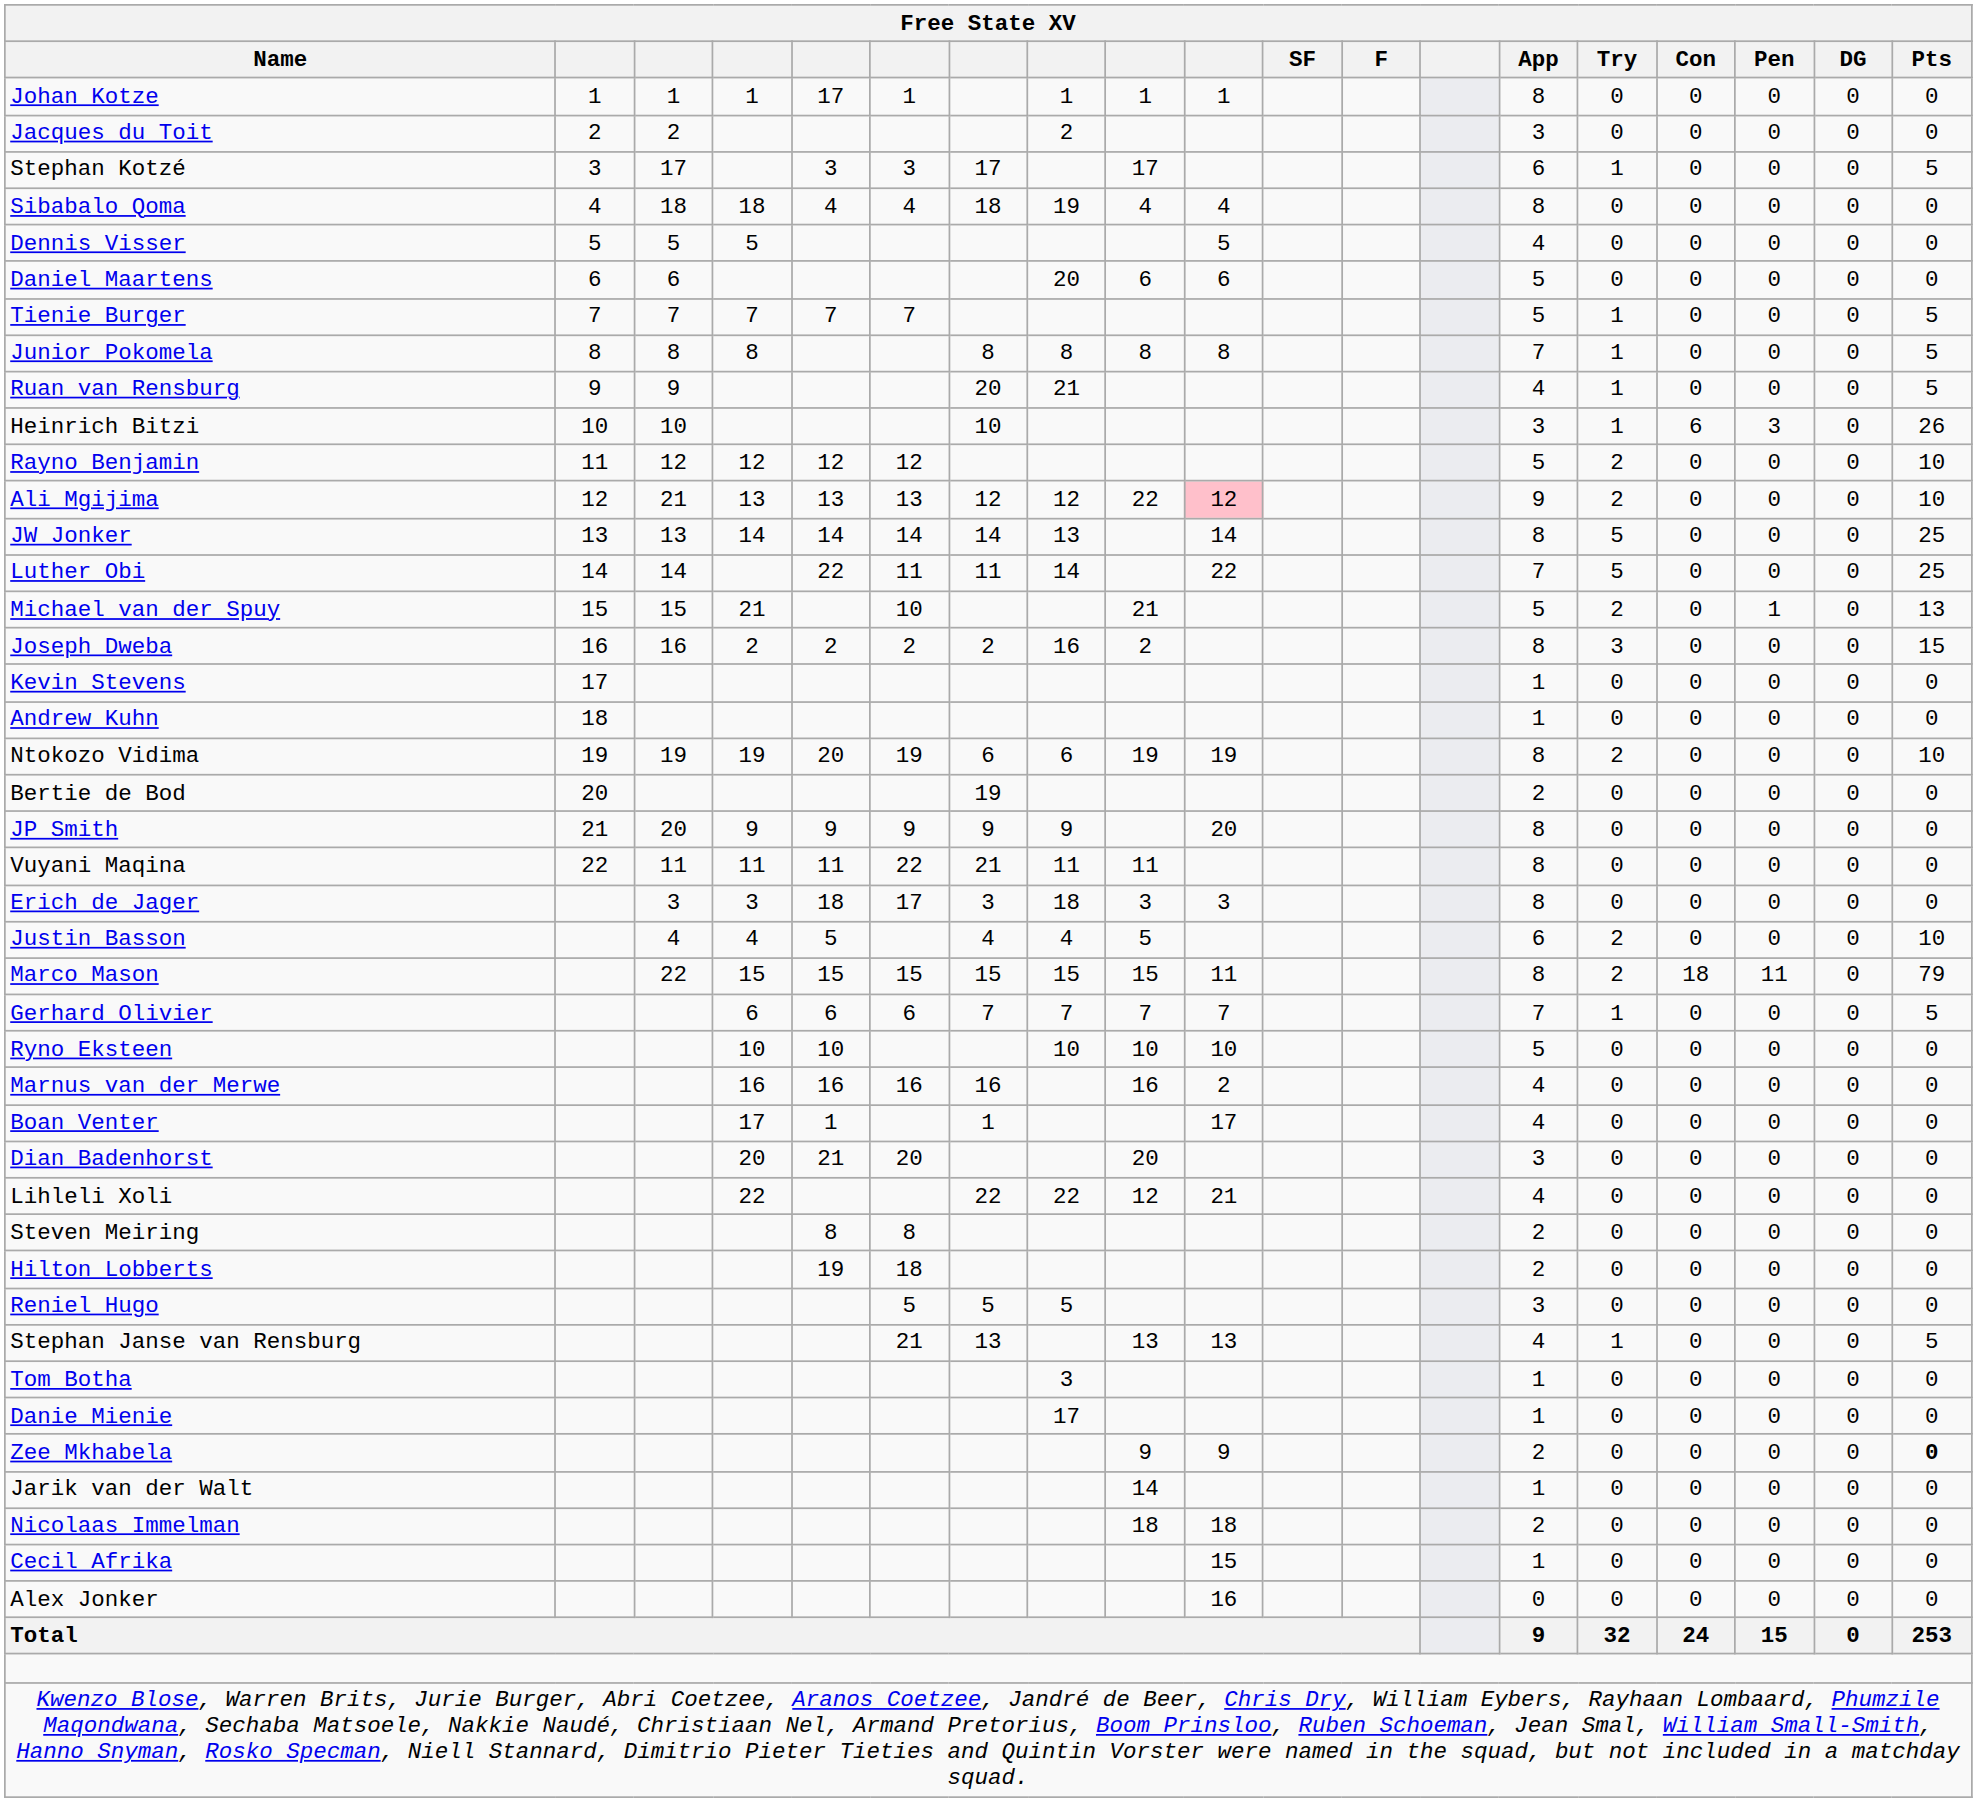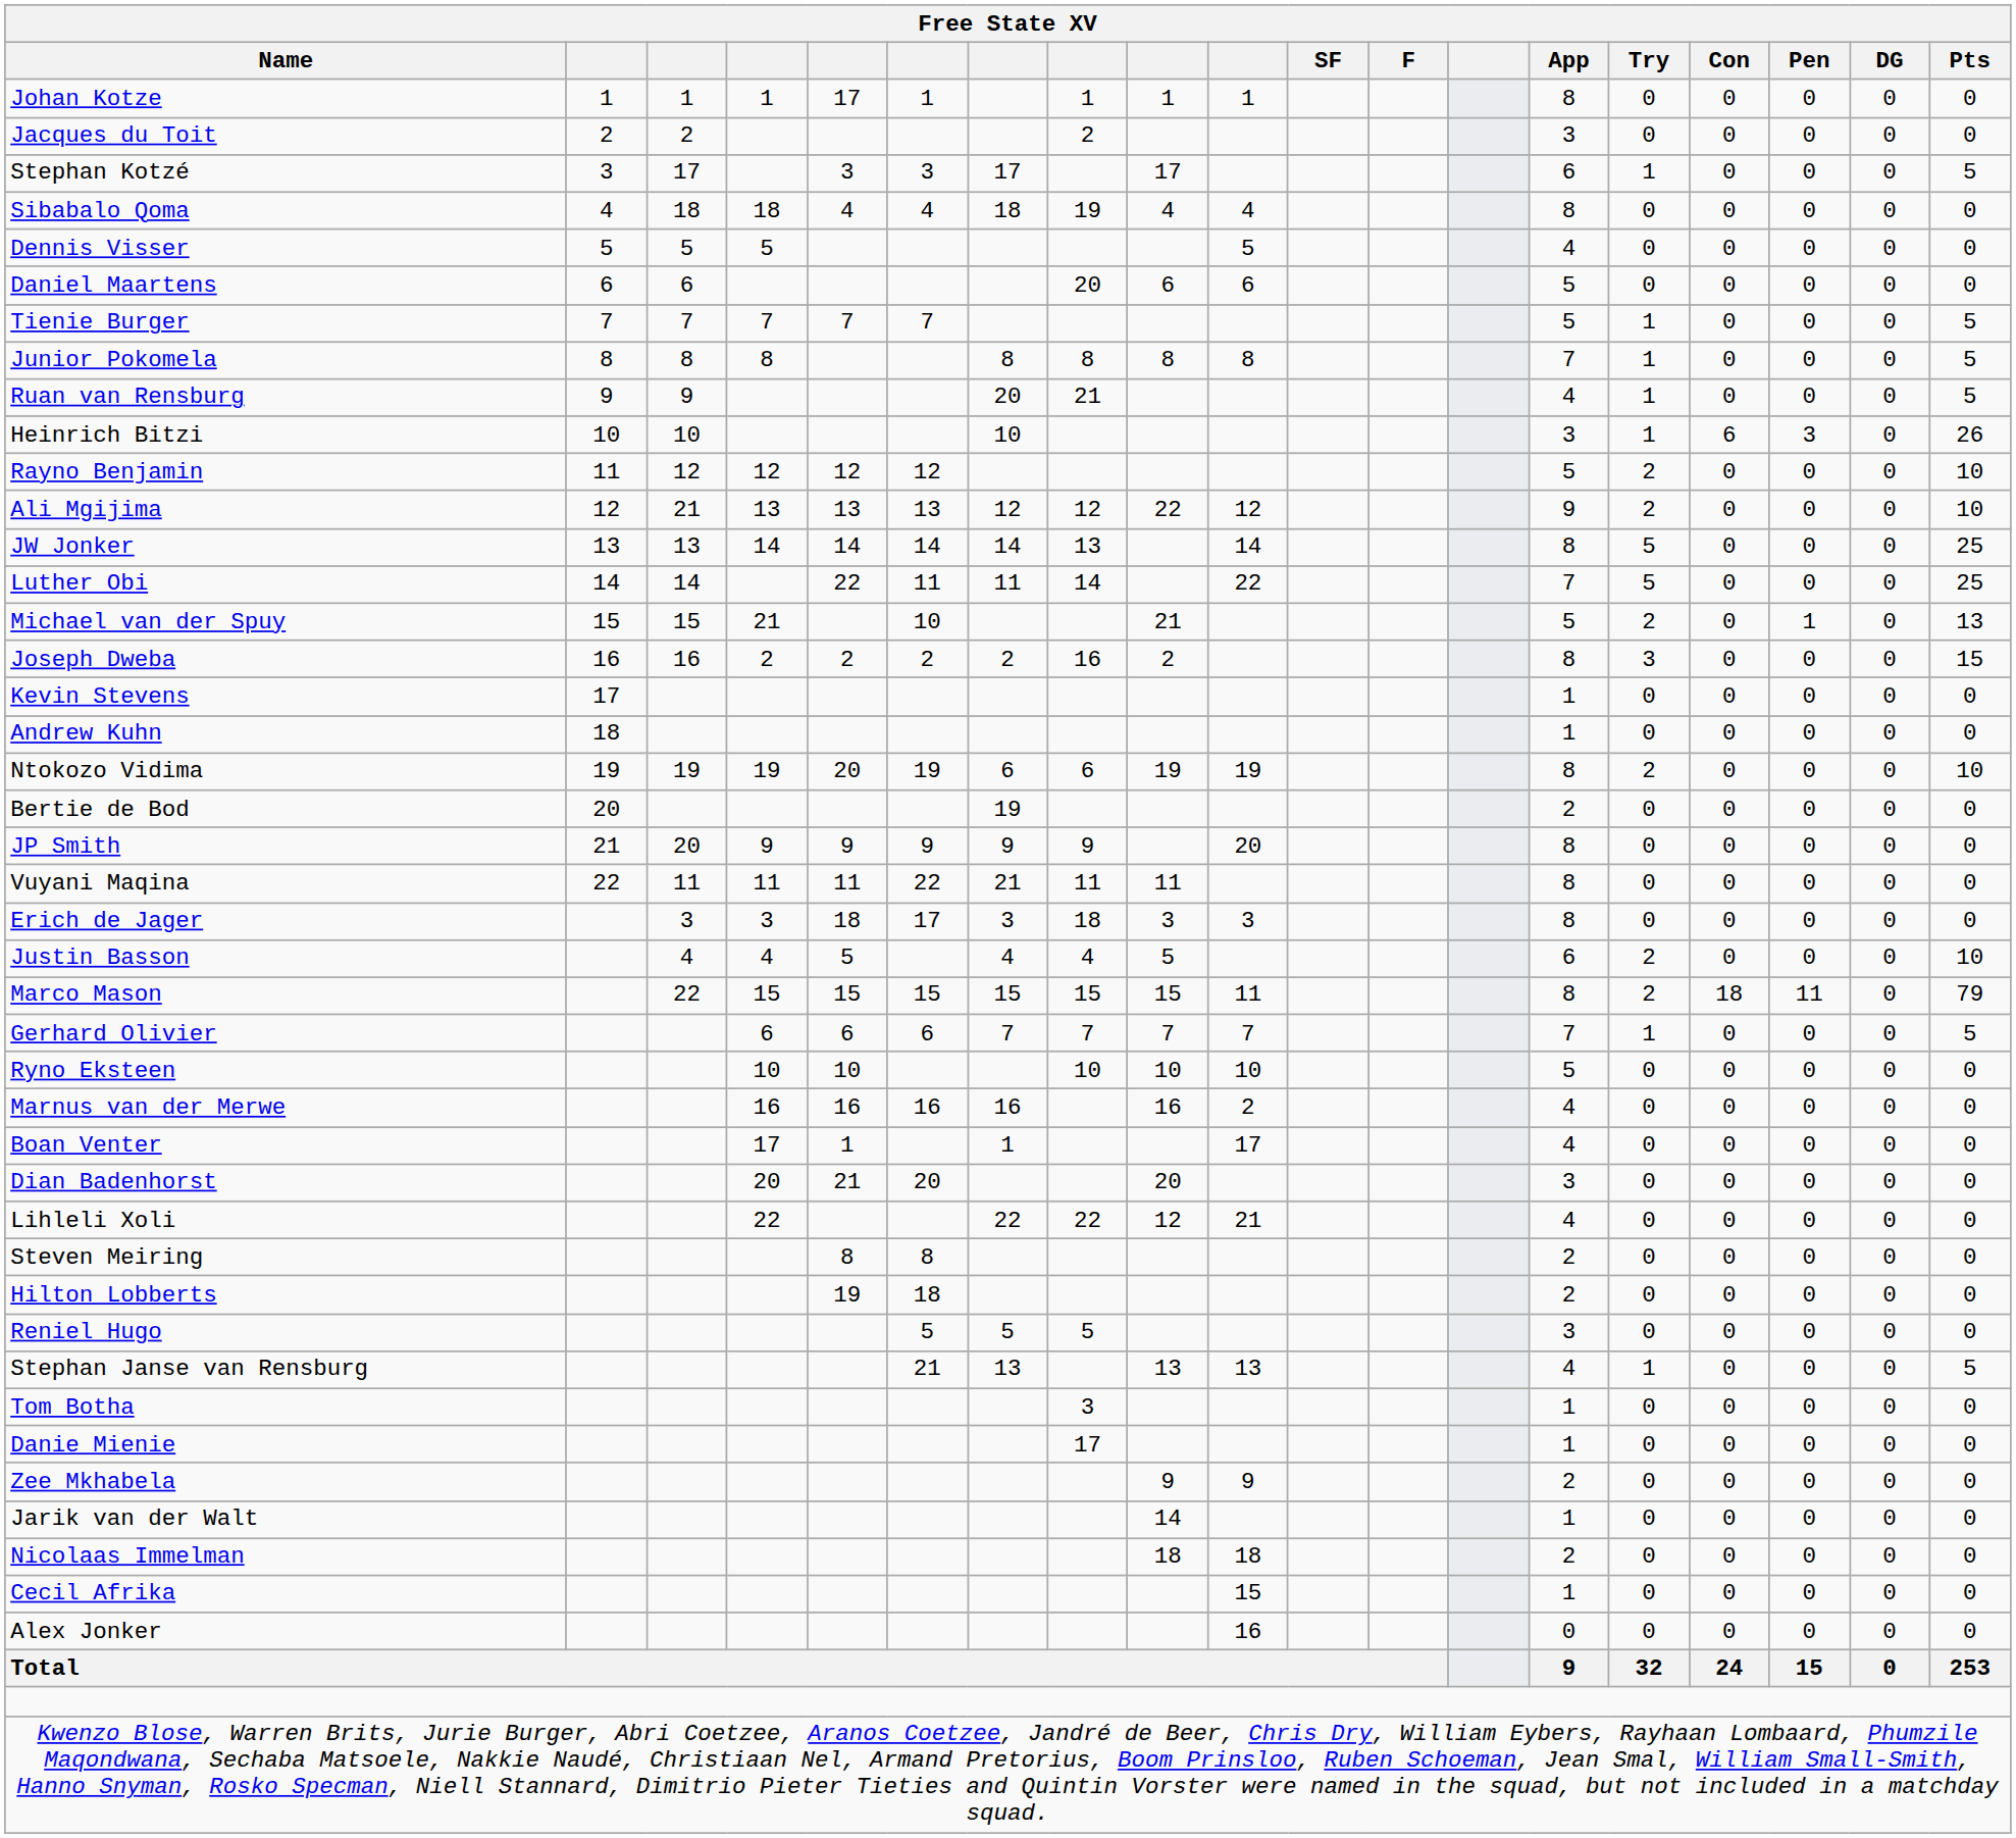Ali Mgijima | column 10: pink background -> no background
Zee Mkhabela | Pts: bold -> normal
